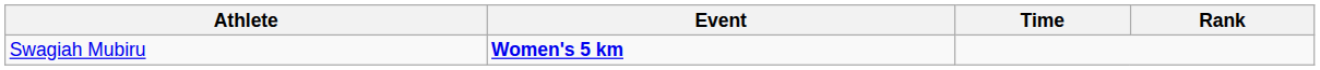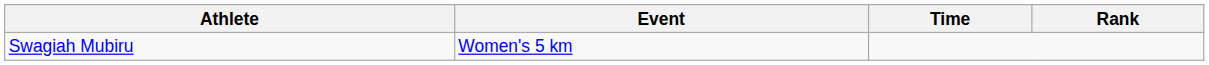Swagiah Mubiru | Event: bold -> normal
